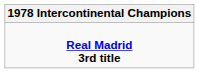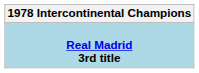row 2 | column 1: no background -> lightblue background
